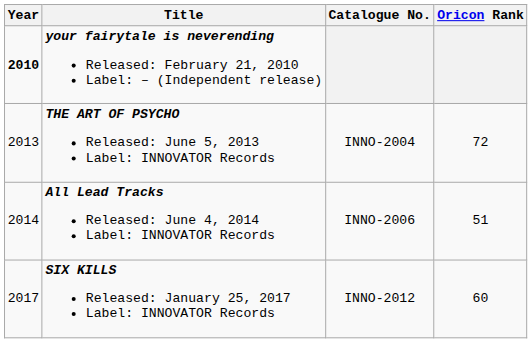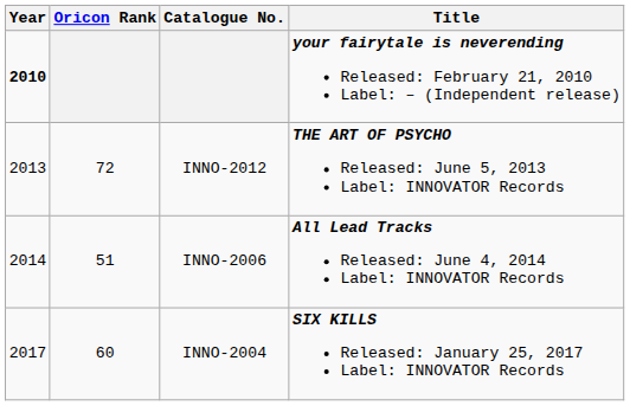columns swapped: Title <-> Oricon Rank
row 3 | Catalogue No.: INNO-2004 -> INNO-2012
row 5 | Catalogue No.: INNO-2012 -> INNO-2004
